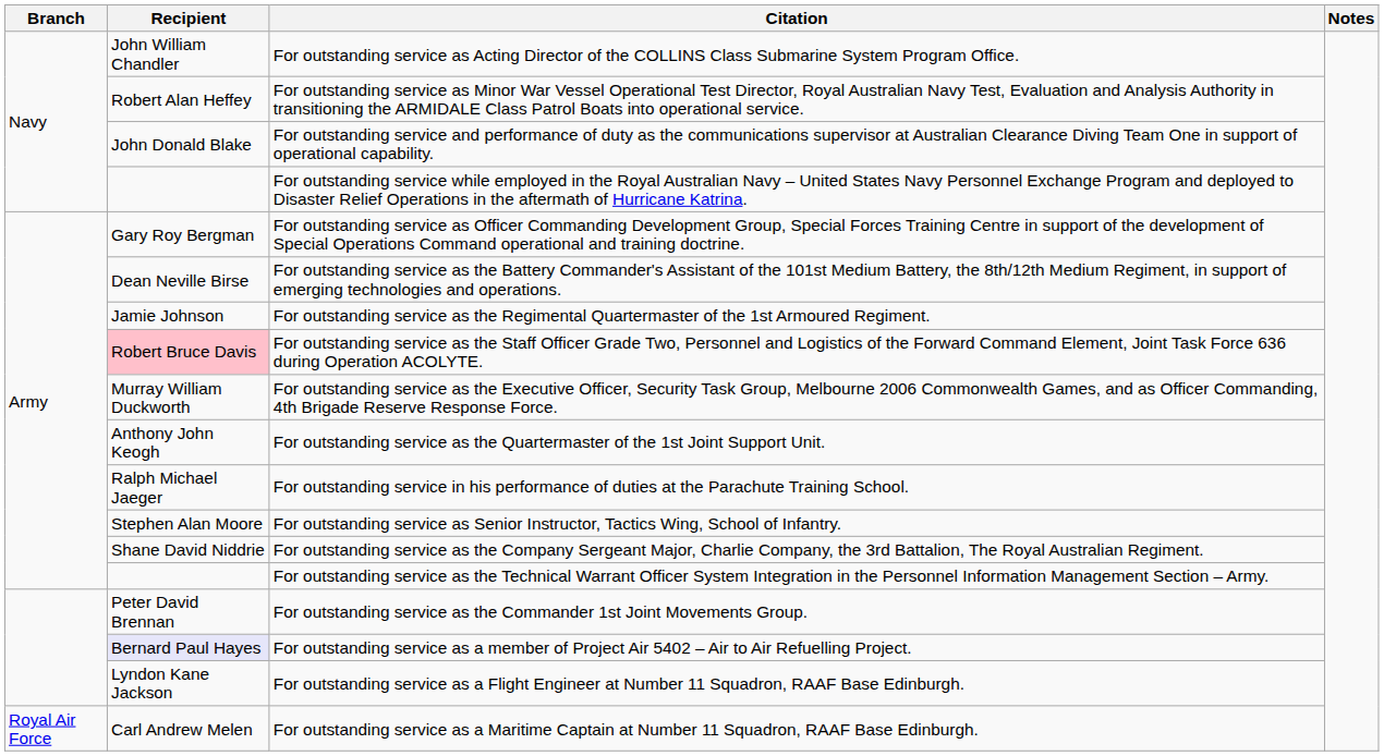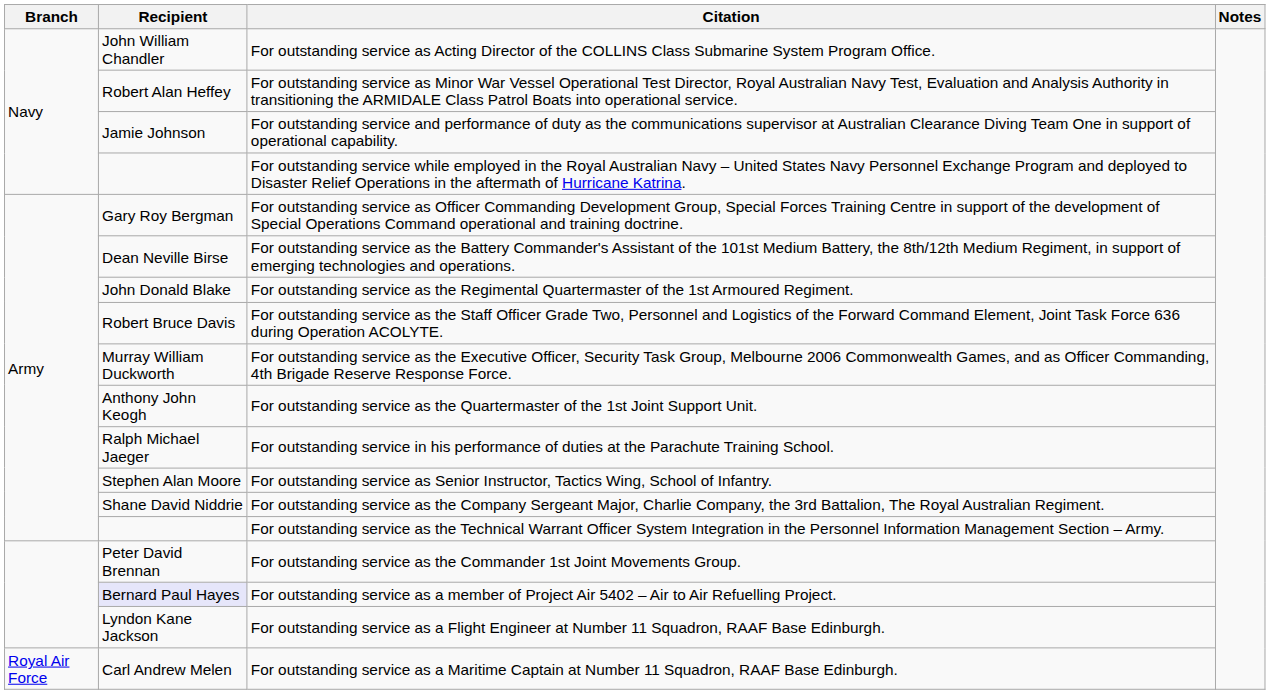row 4 | Recipient: John Donald Blake -> Jamie Johnson
row 8 | Recipient: Jamie Johnson -> John Donald Blake
row 9 | Recipient: pink background -> no background
